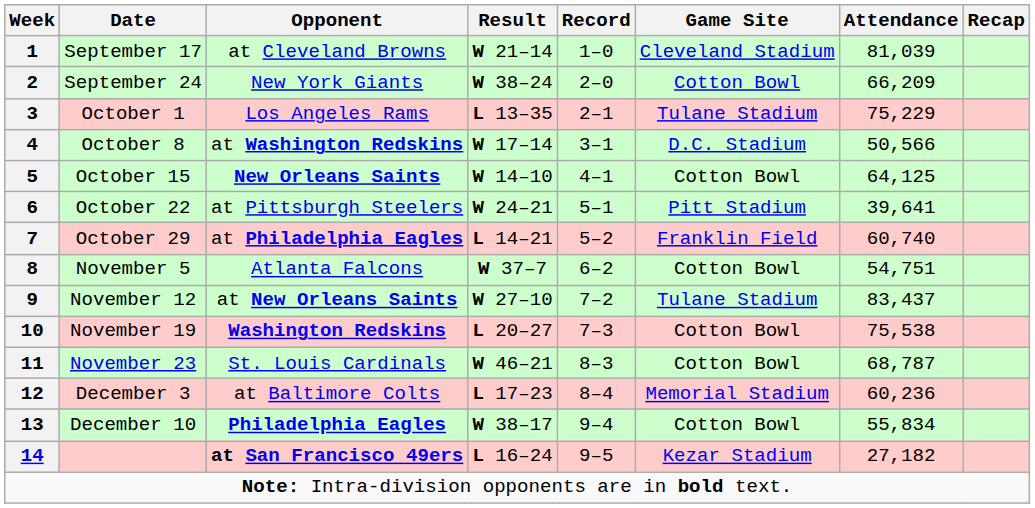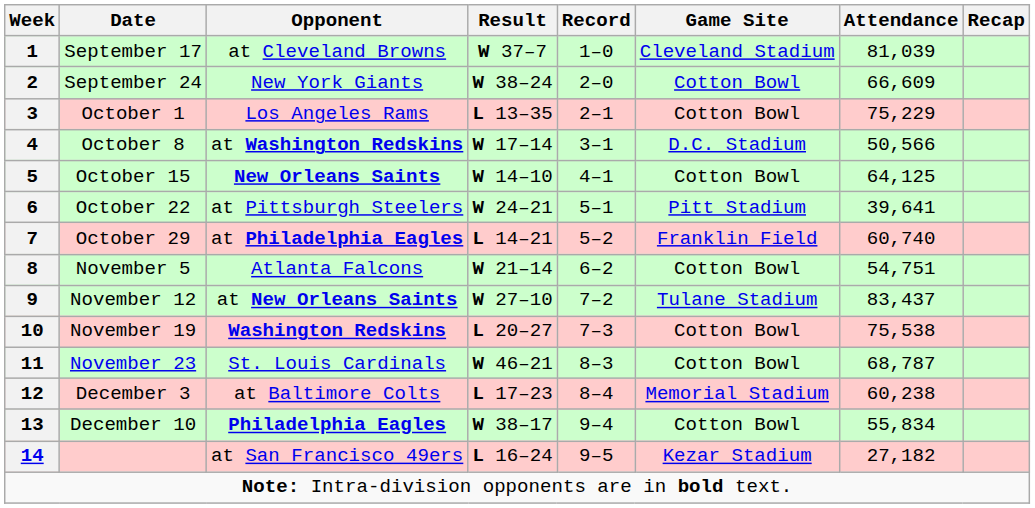1 | Result: W 21–14 -> W 37–7
2 | Attendance: 66,209 -> 66,609
3 | Game Site: Tulane Stadium -> Cotton Bowl
8 | Result: W 37–7 -> W 21–14
12 | Attendance: 60,236 -> 60,238
14 | Opponent: bold -> normal
